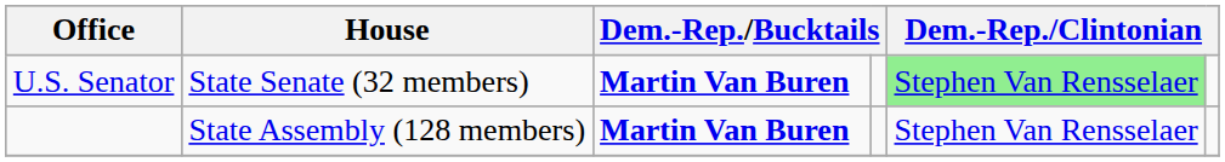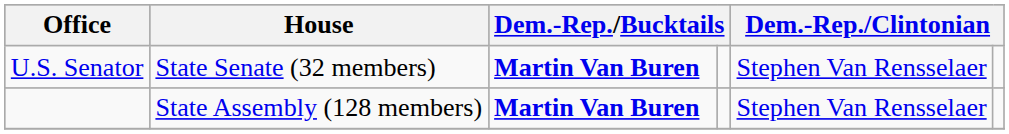U.S. Senator | column 5: lightgreen background -> no background
